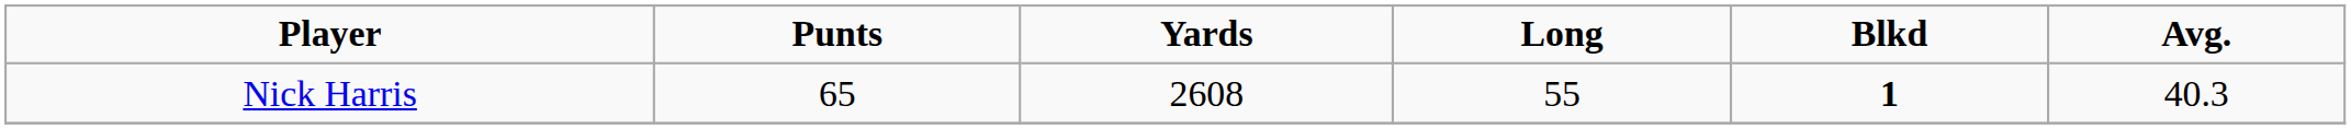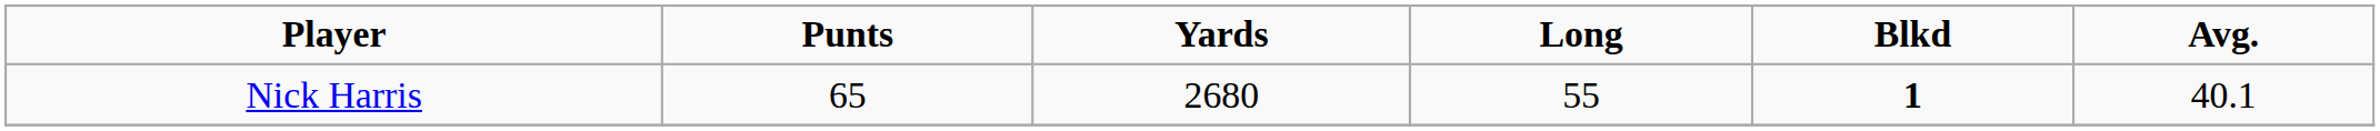Nick Harris | Yards: 2608 -> 2680
Nick Harris | Avg.: 40.3 -> 40.1
